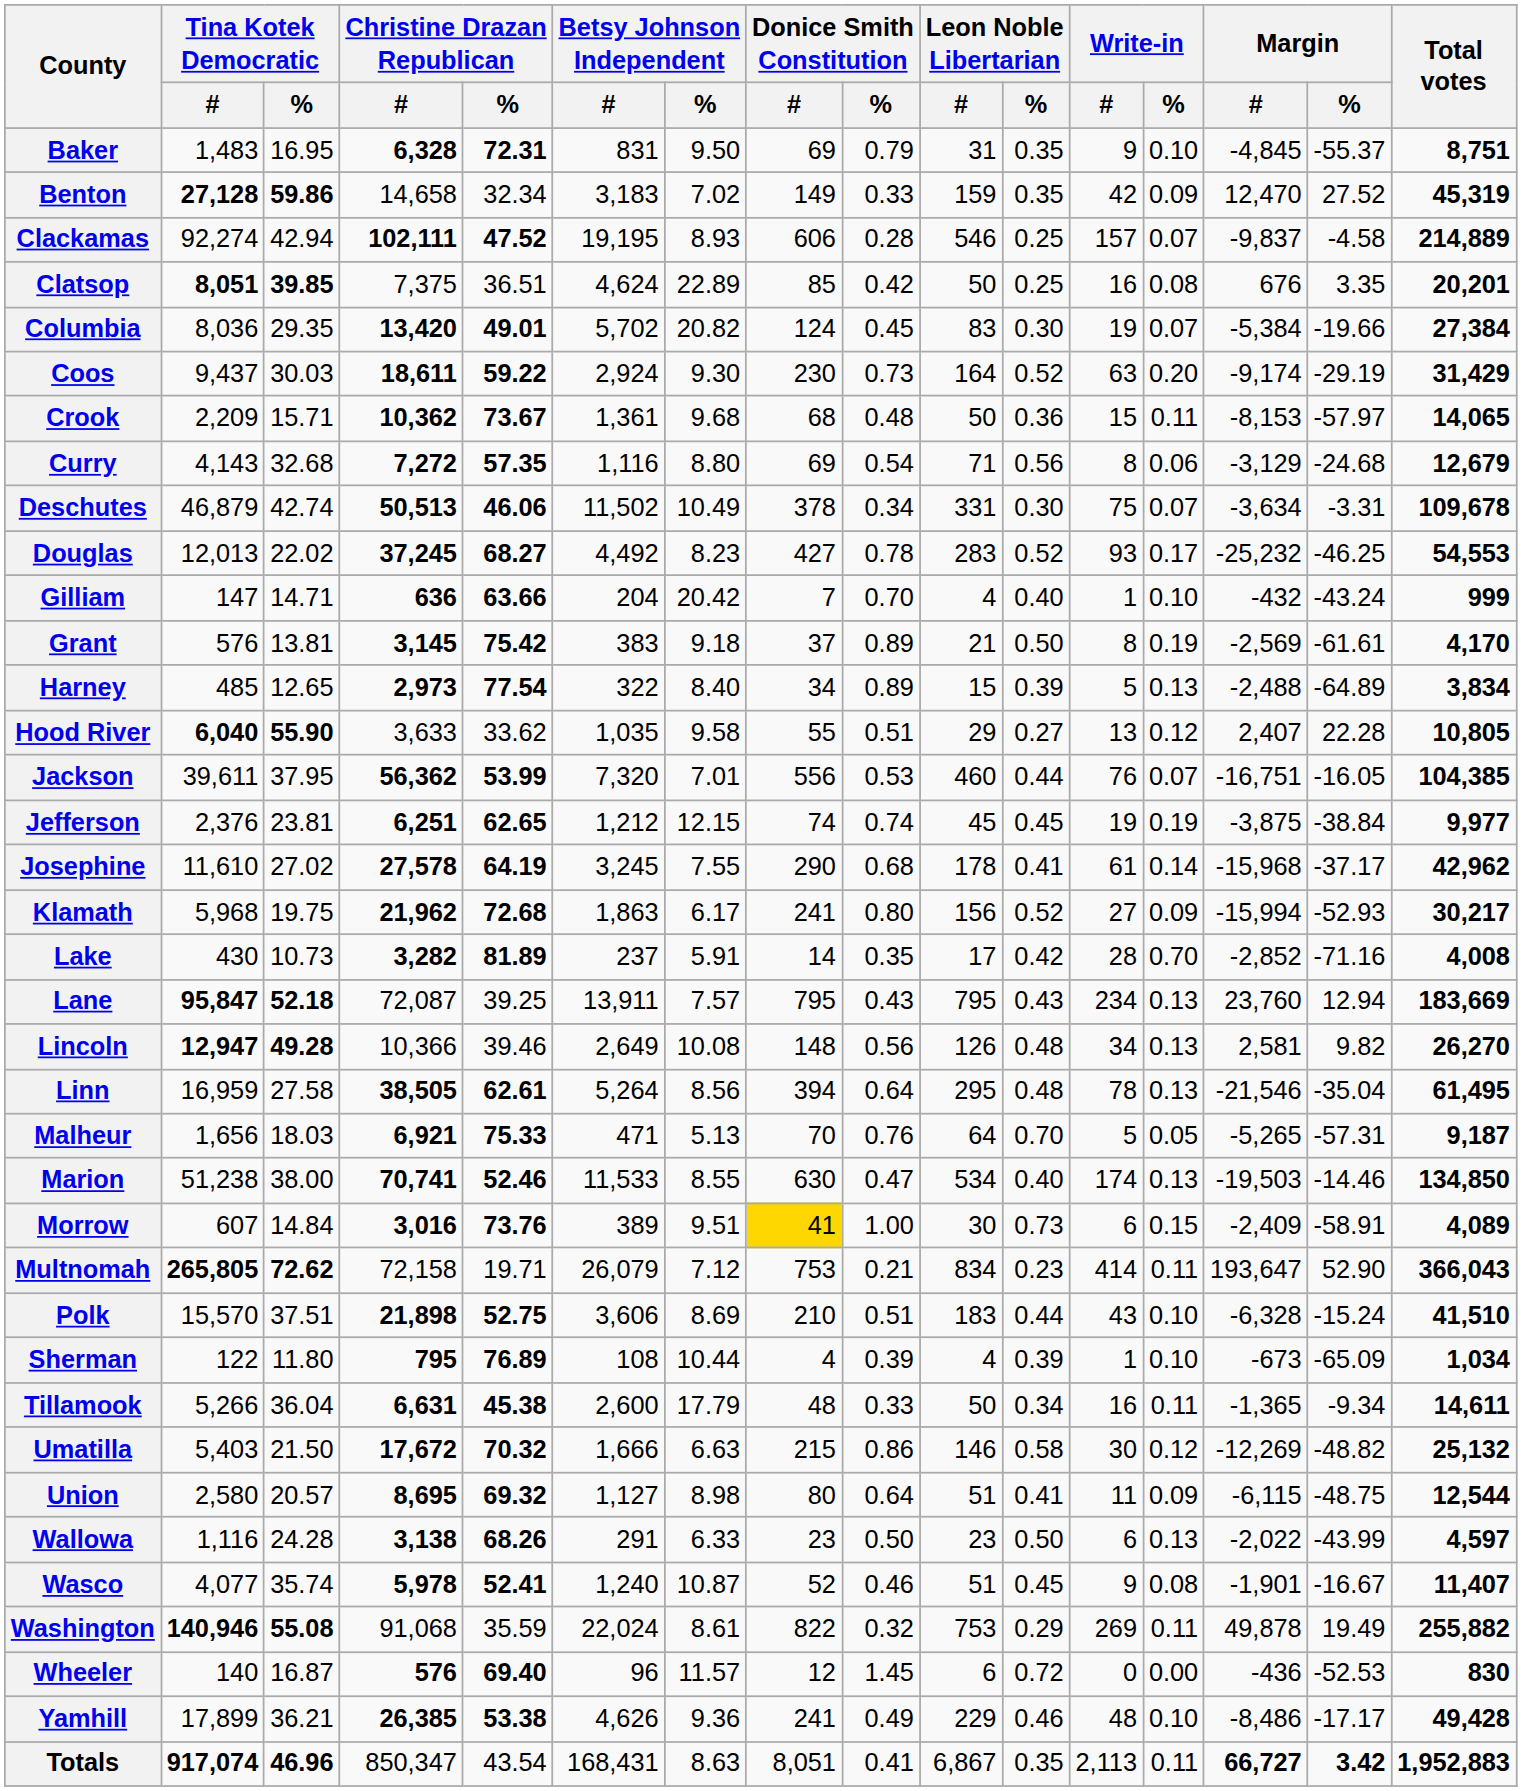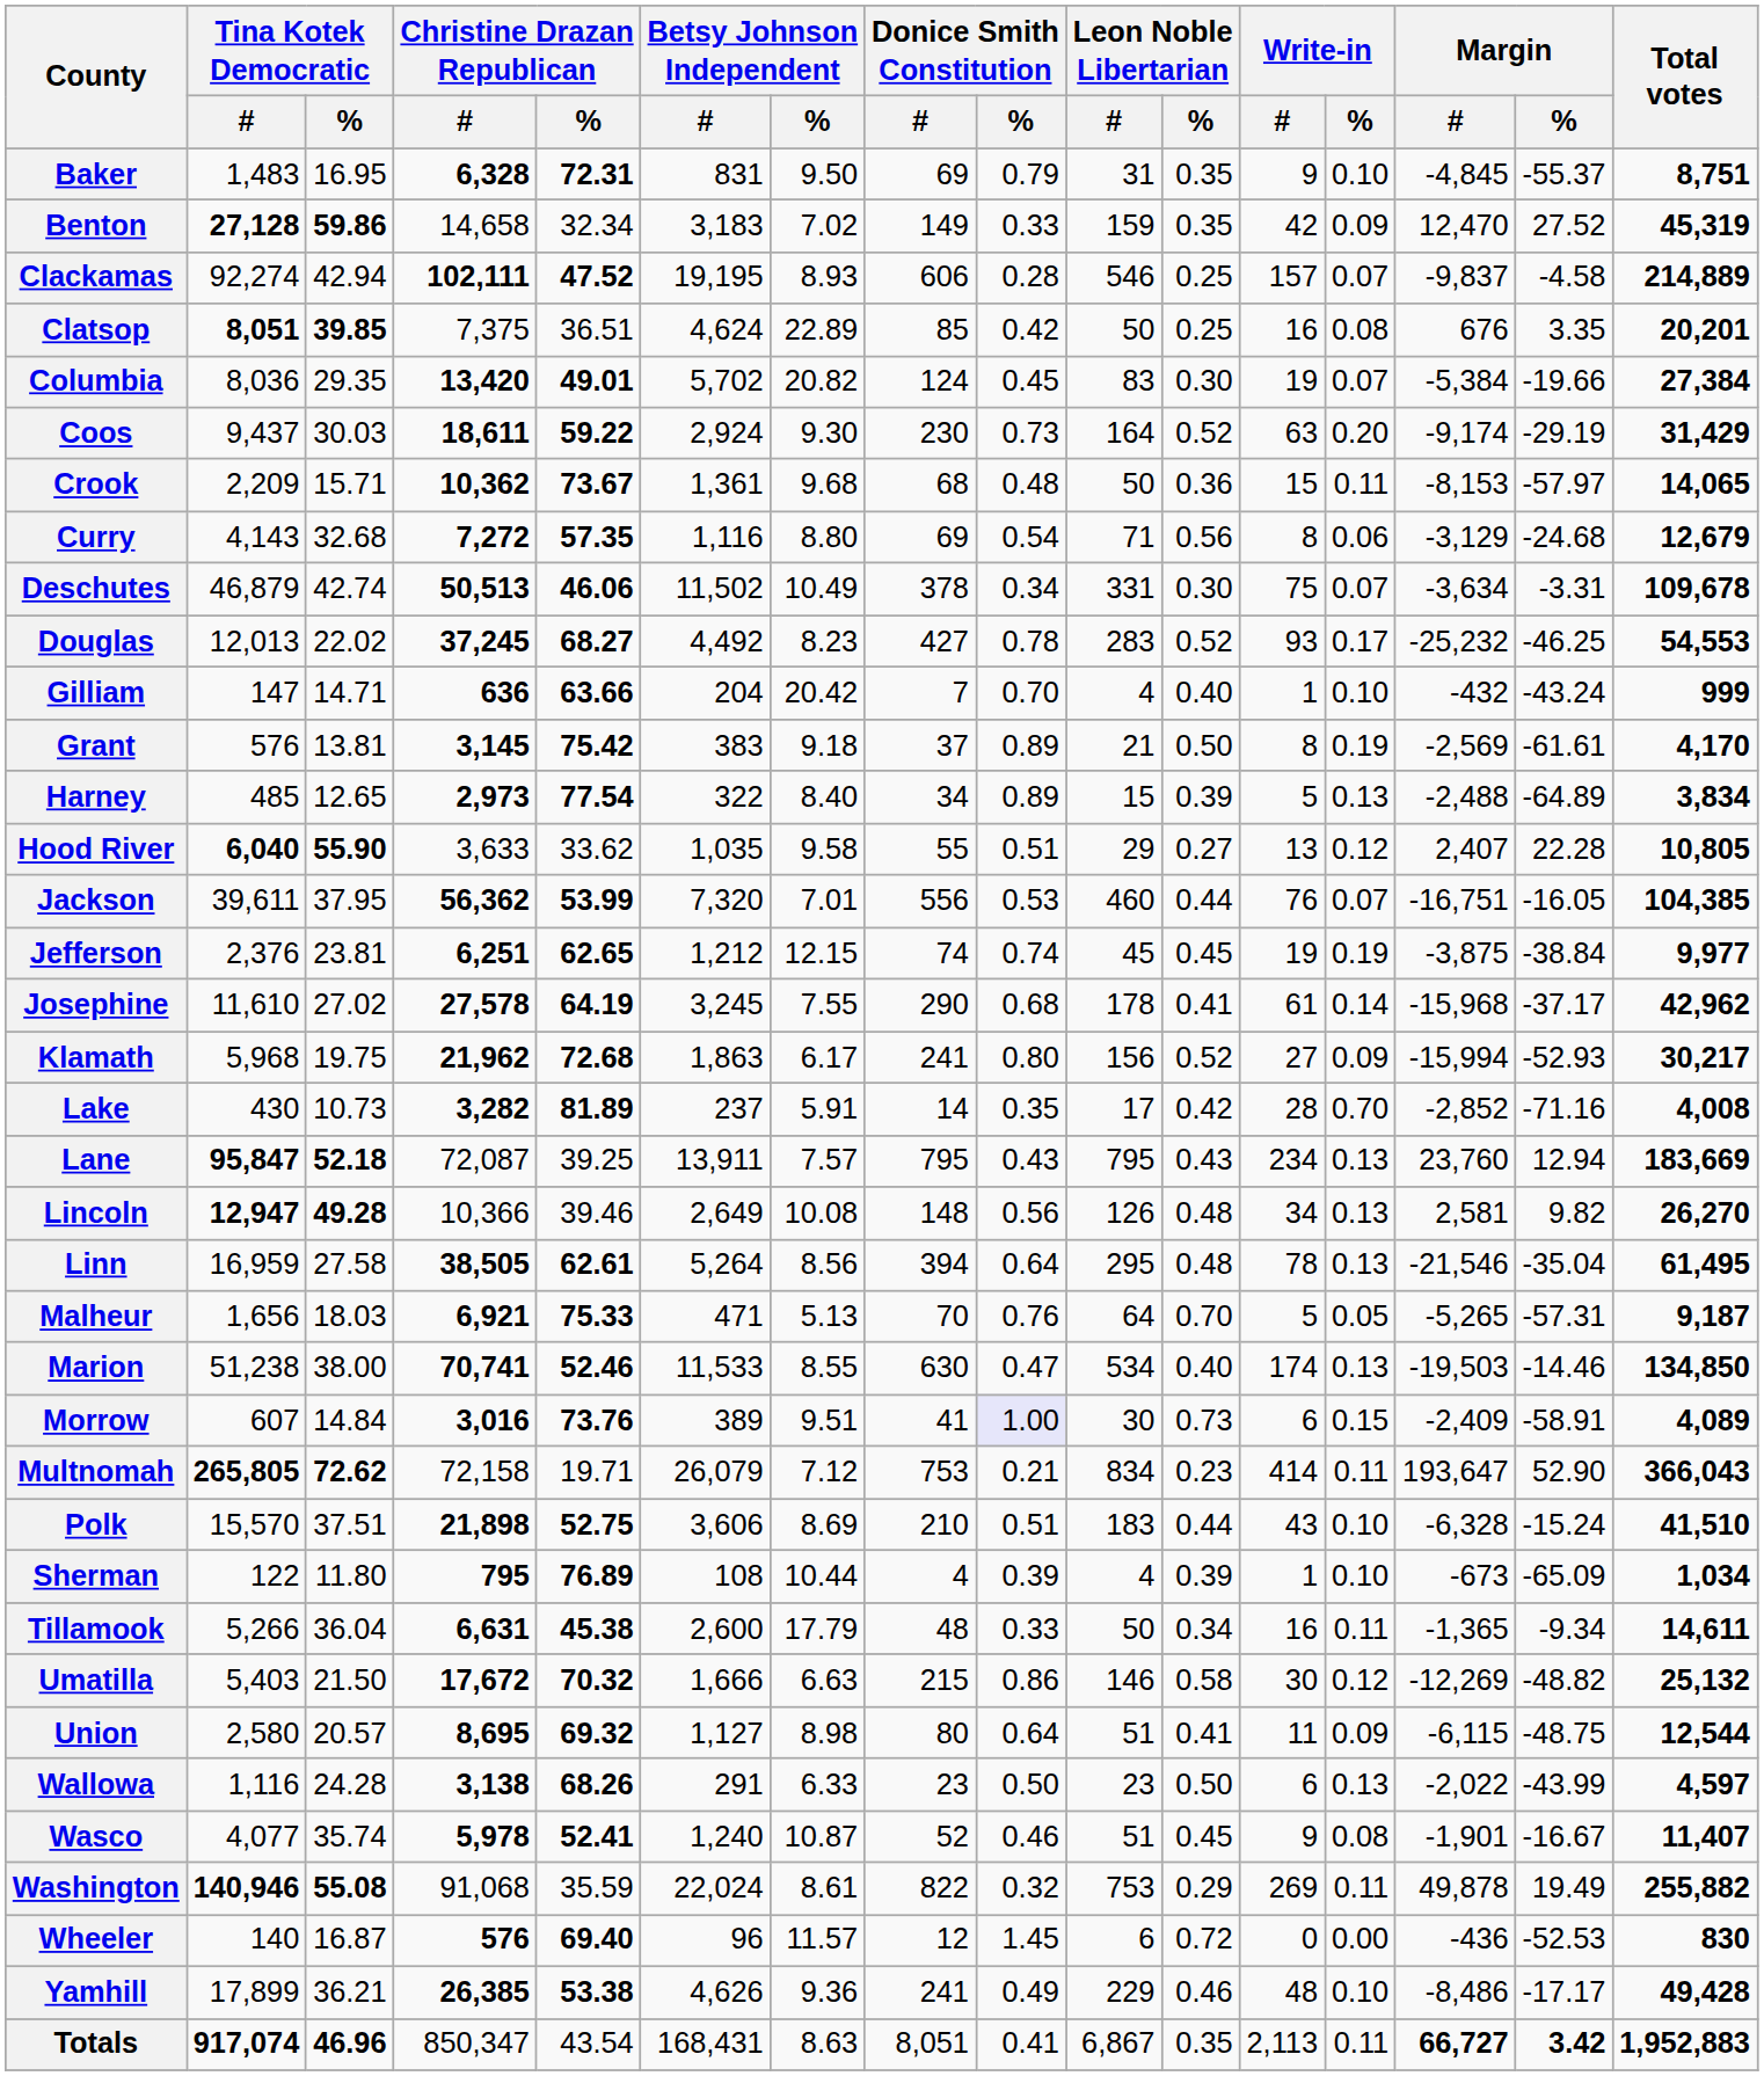Morrow | Donice Smith Constitution / #: gold background -> no background
Morrow | Donice Smith Constitution / %: no background -> lavender background
